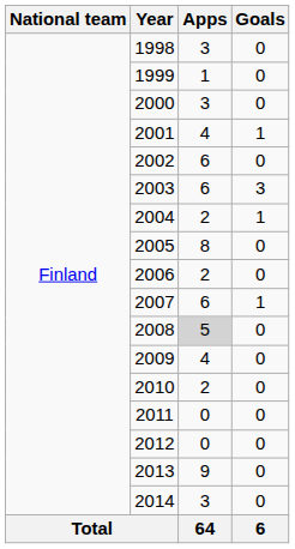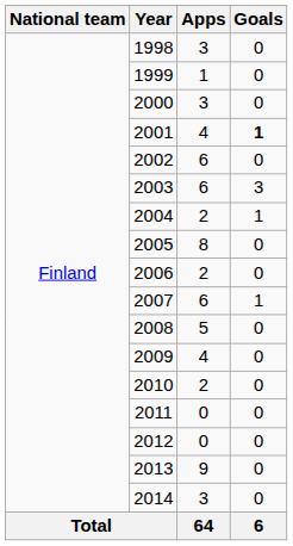2001 | Goals: normal -> bold
2008 | Apps: lightgrey background -> no background
